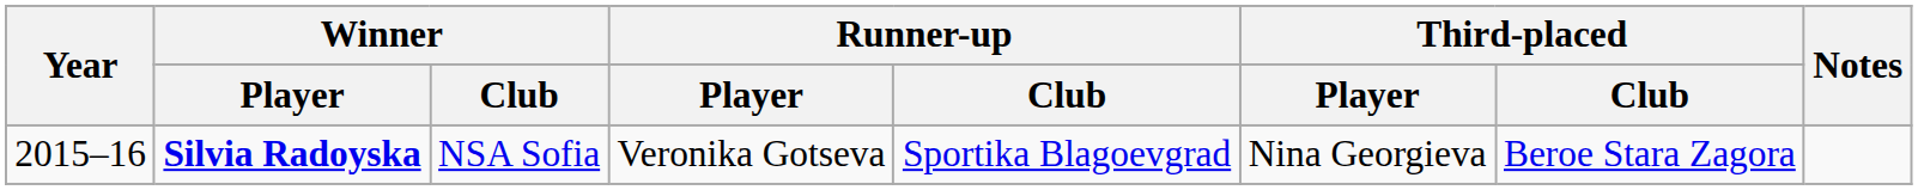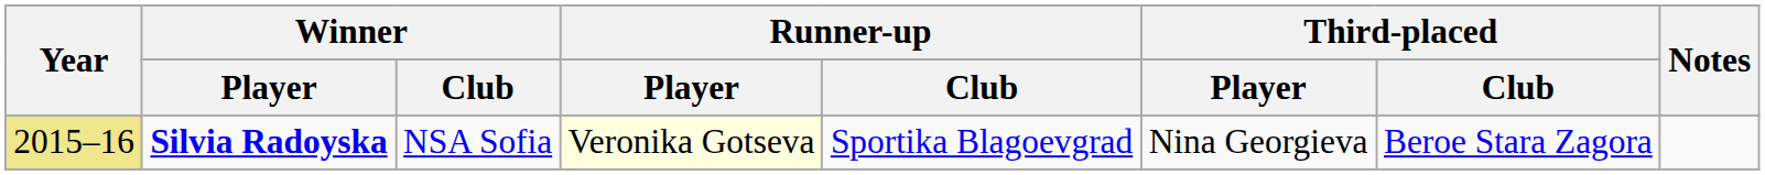Silvia Radoyska | Year: no background -> khaki background
Silvia Radoyska | Runner-up / Player: no background -> lightyellow background
